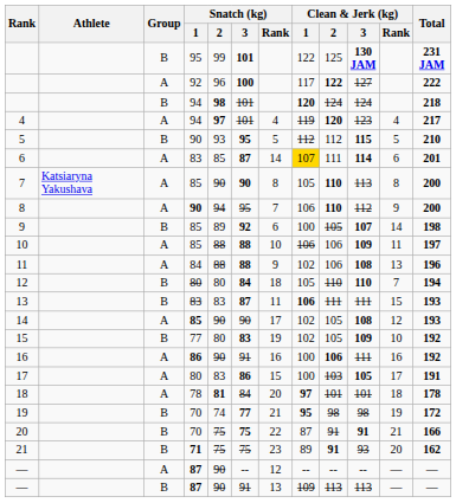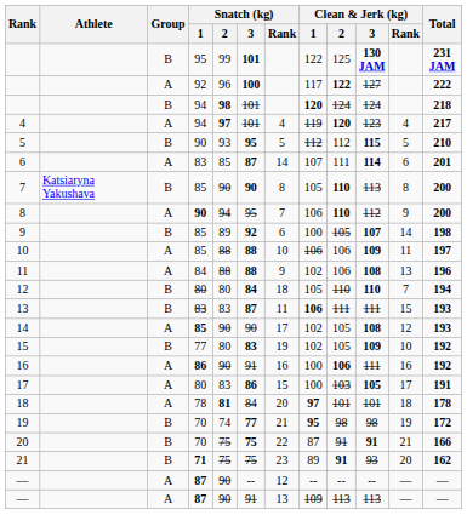row 8 | Clean & Jerk (kg) / 1: gold background -> no background
row 9 | Group: A -> B
row 25 | Group: B -> A
